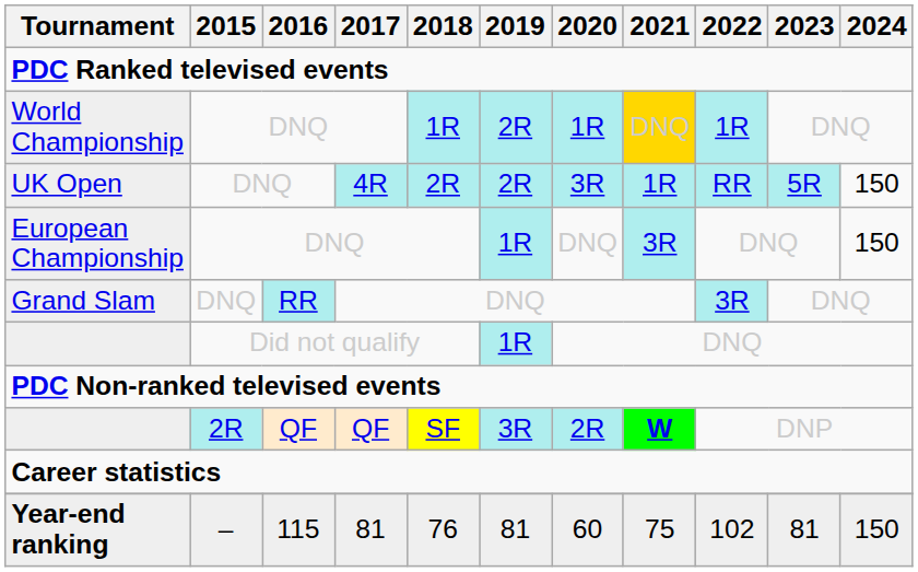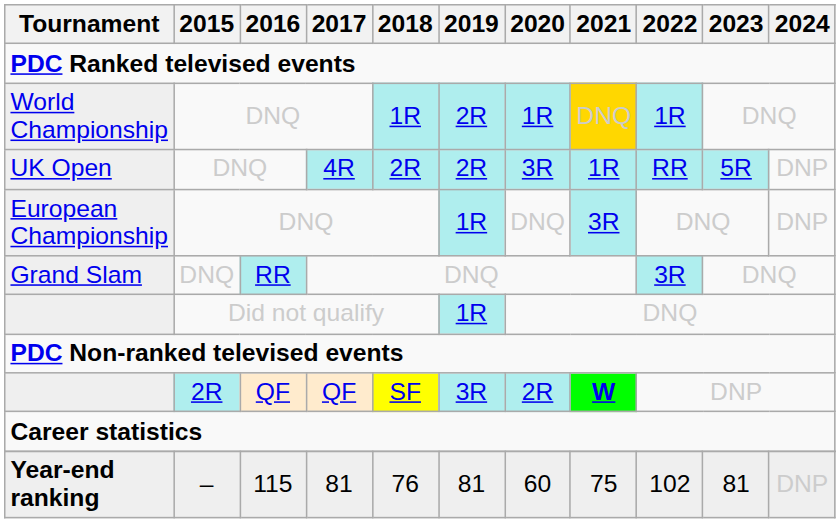UK Open | 2024: 150 -> DNP
European Championship | 2024: 150 -> DNP
Year-end ranking | 2024: 150 -> DNP
